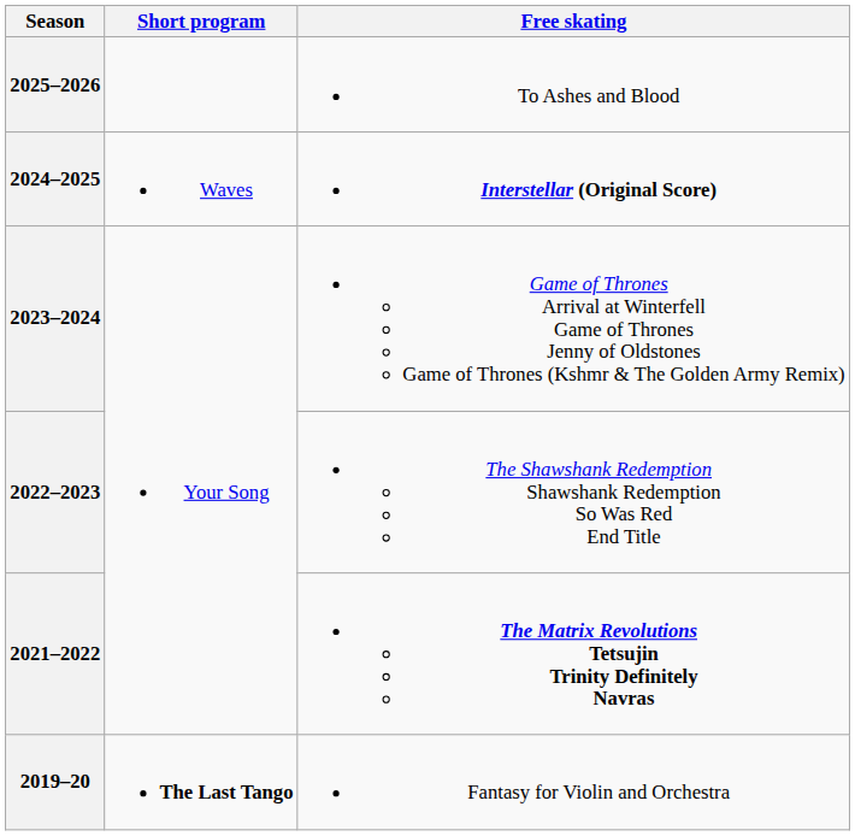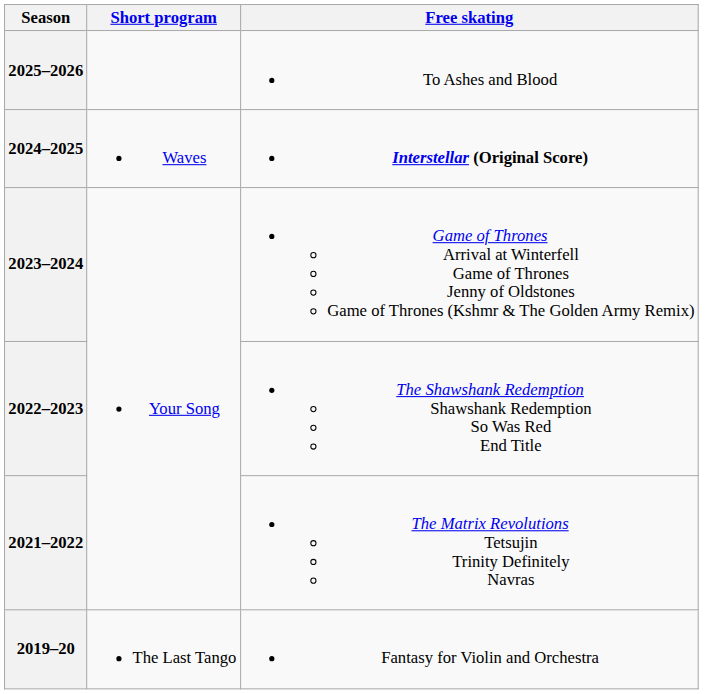2021–2022 | Free skating: bold -> normal
2019–20 | Short program: bold -> normal
